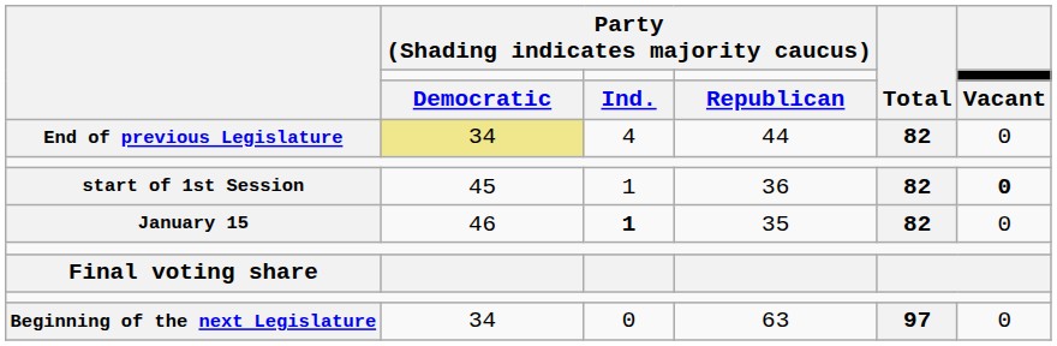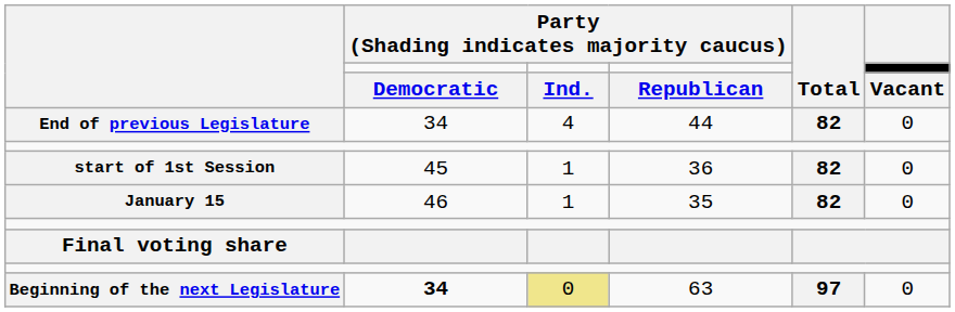End of previous Legislature | column 2: khaki background -> no background
start of 1st Session | column 6: bold -> normal
January 15 | column 3: bold -> normal
Beginning of the next Legislature | column 2: normal -> bold
Beginning of the next Legislature | column 3: no background -> khaki background
